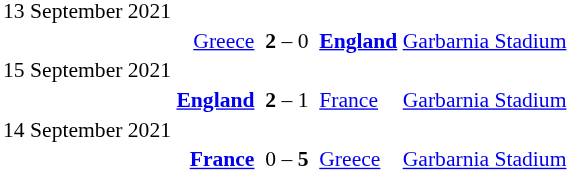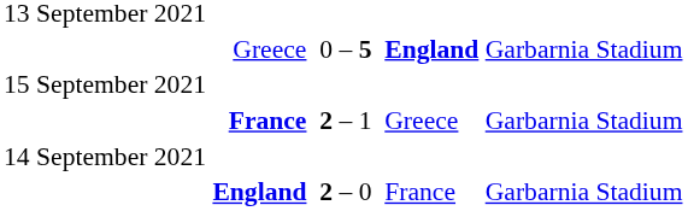row 2 | column 3: 2 – 0 -> 0 – 5
row 4 | column 2: England -> France
row 4 | column 4: France -> Greece
row 6 | column 2: France -> England
row 6 | column 3: 0 – 5 -> 2 – 0
row 6 | column 4: Greece -> France
